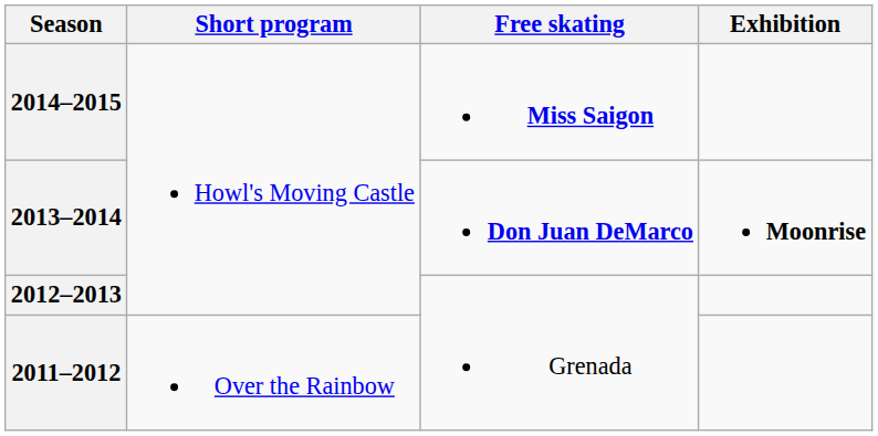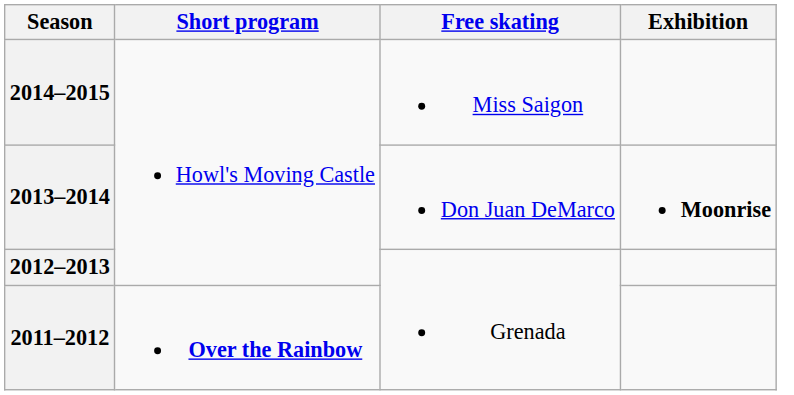2014–2015 | Free skating: bold -> normal
2013–2014 | Free skating: bold -> normal
2011–2012 | Short program: normal -> bold
